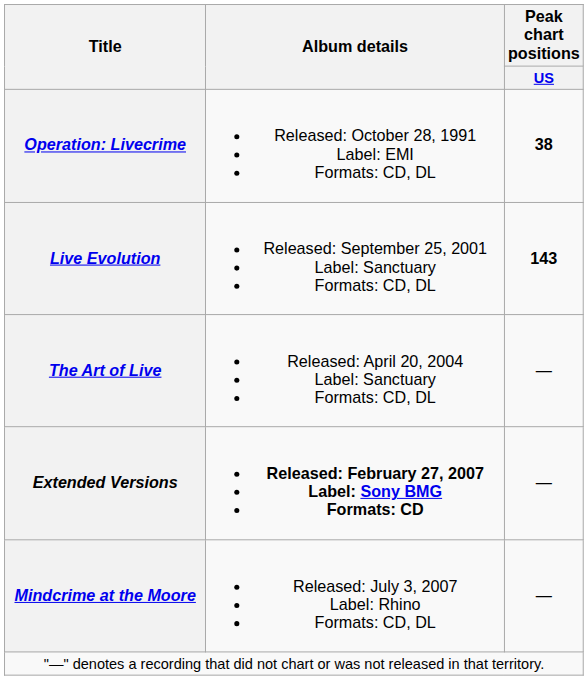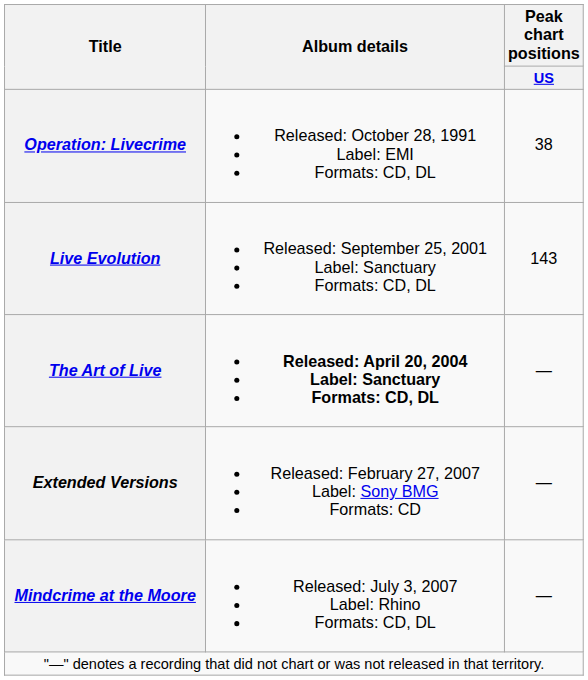Operation: Livecrime | Peak chart positions / US: bold -> normal
Live Evolution | Peak chart positions / US: bold -> normal
The Art of Live | Album details: normal -> bold
Extended Versions | Album details: bold -> normal
